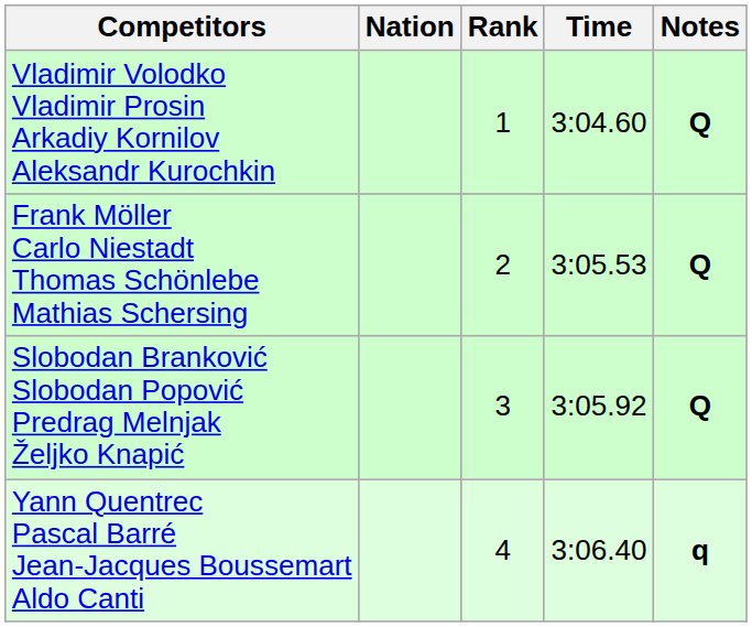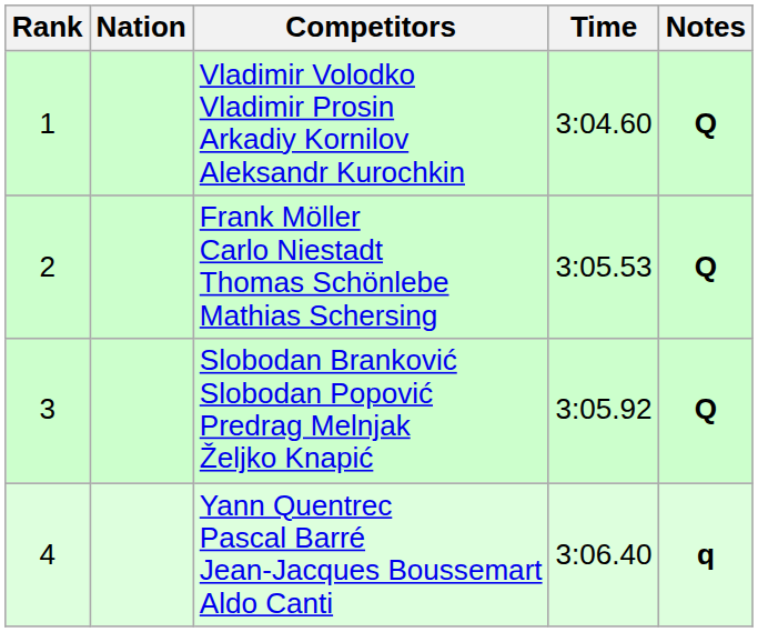columns swapped: Rank <-> Competitors
